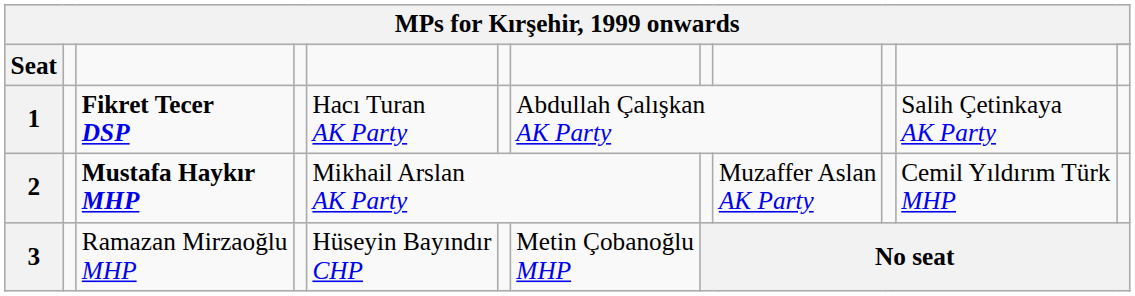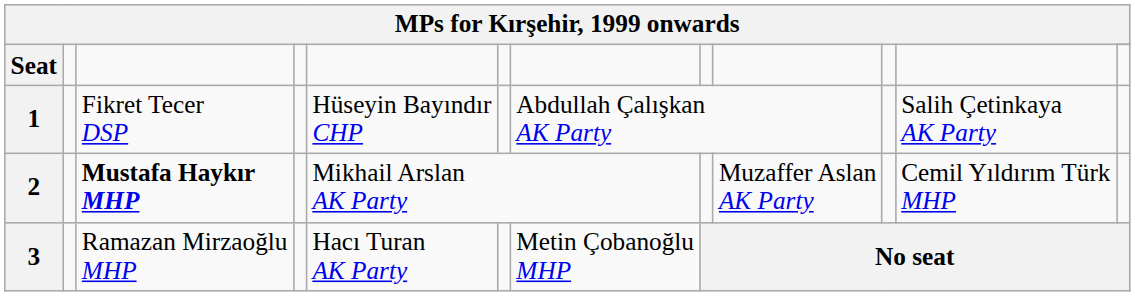1 | column 3: bold -> normal
1 | column 5: Hacı Turan AK Party -> Hüseyin Bayındır CHP
3 | column 5: Hüseyin Bayındır CHP -> Hacı Turan AK Party
